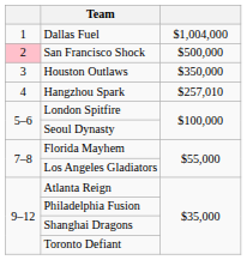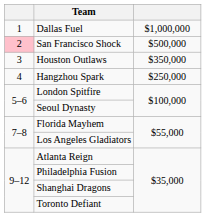Dallas Fuel | column 3: $1,004,000 -> $1,000,000
Hangzhou Spark | column 3: $257,010 -> $250,000
